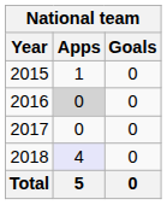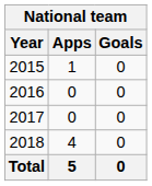2016 | Apps: lightgrey background -> no background
2018 | Apps: lavender background -> no background
